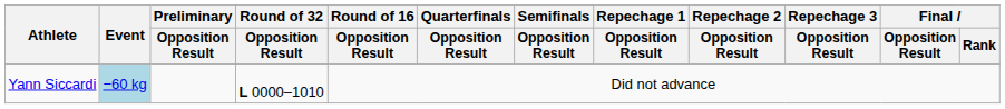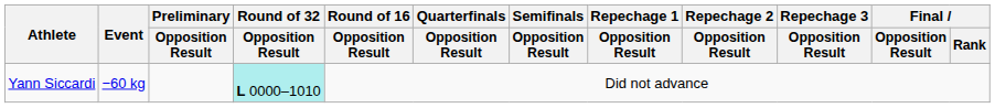Yann Siccardi | Event: lightblue background -> no background
Yann Siccardi | Round of 32 / Opposition Result: no background -> paleturquoise background
